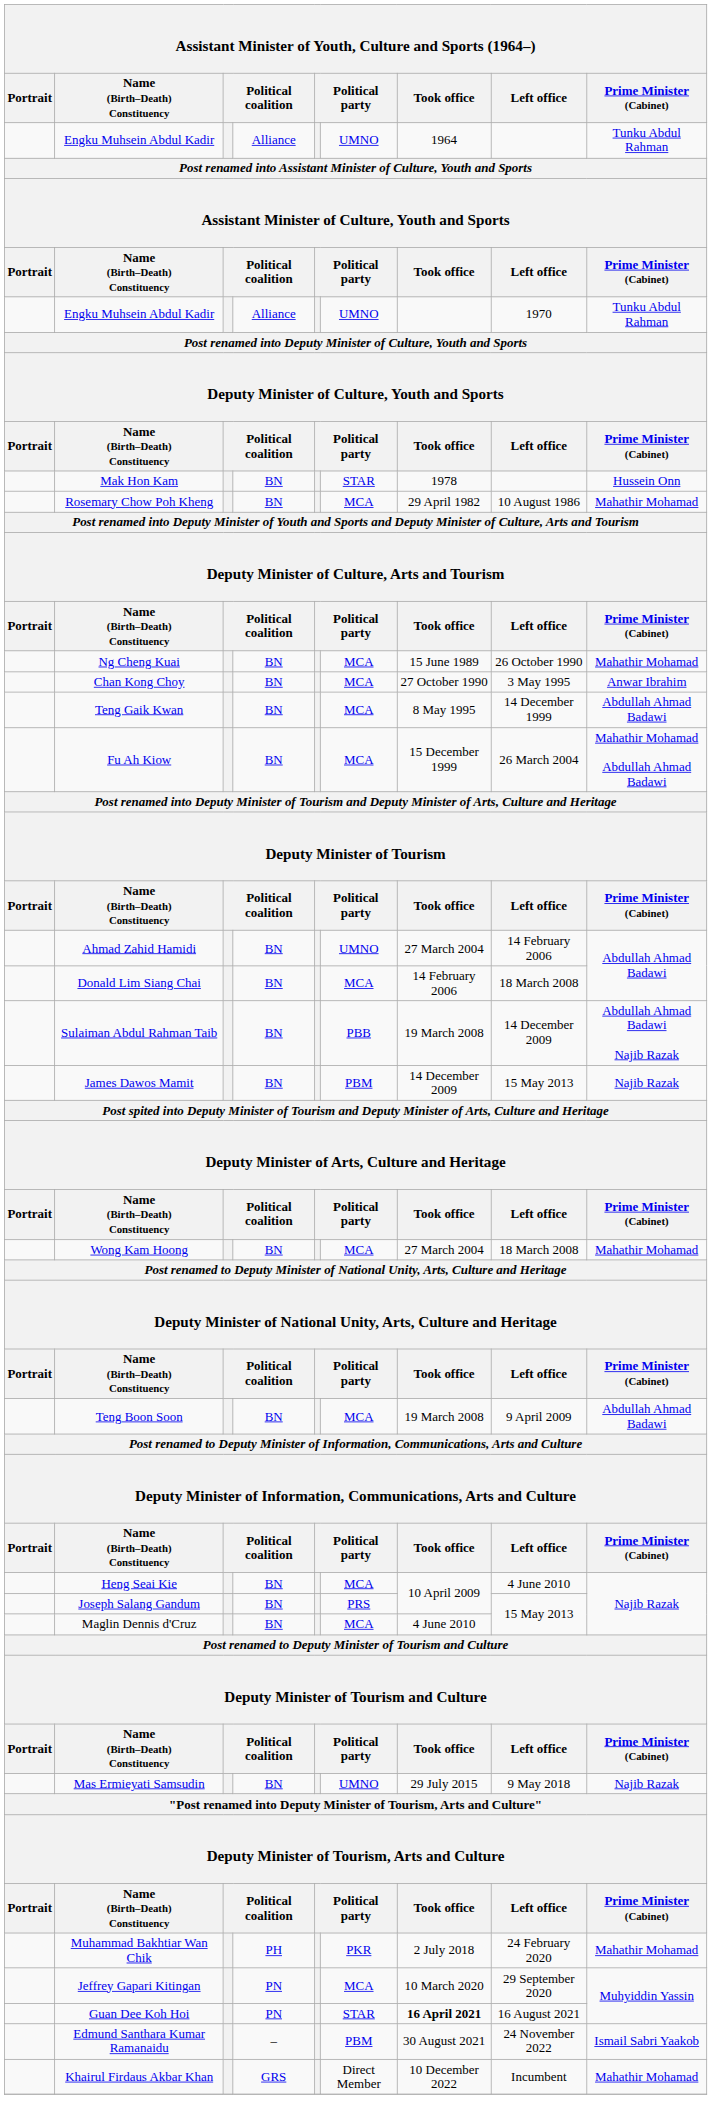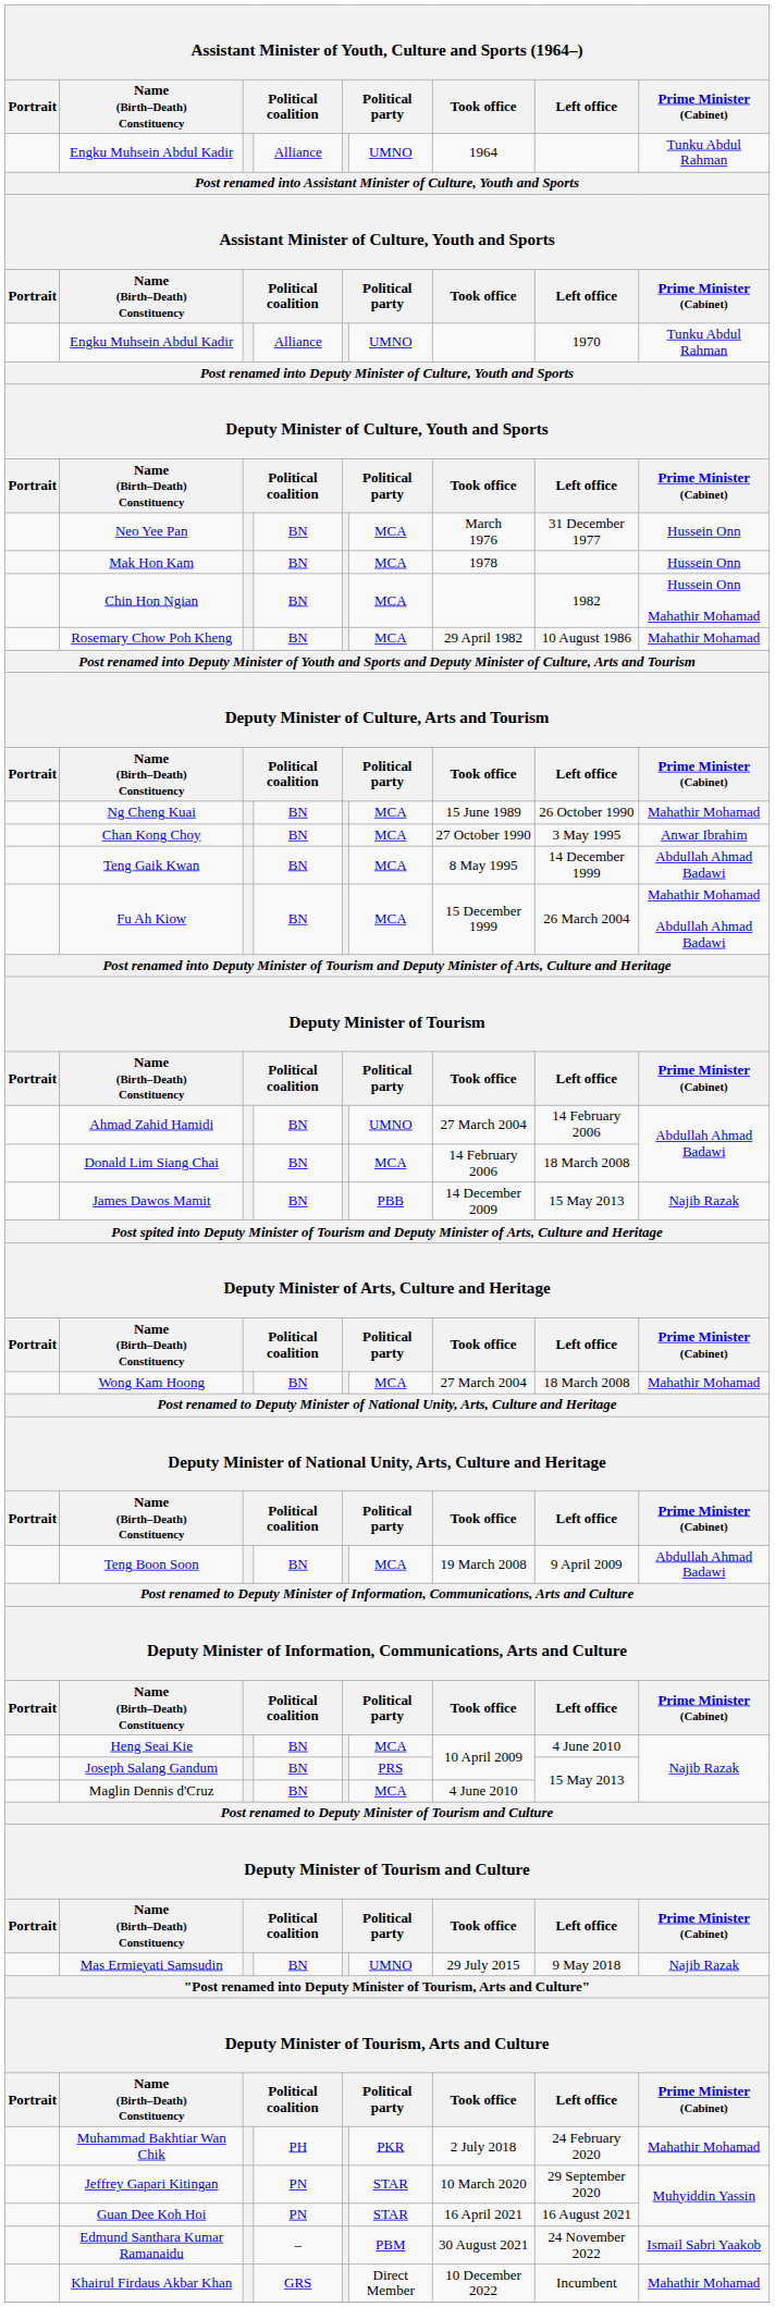+ row: Neo Yee Pan | BN | MCA | March 1976 | 31 December 1977 | Hussein Onn
Mak Hon Kam | column 6: STAR -> MCA
+ row: Chin Hon Ngian | BN | MCA | 1982 | Hussein Onn Mahathir Mohamad
- row: Sulaiman Abdul Rahman Taib | BN | PBB | 19 March 2008 | 14 December 2009 | Abdullah Ahmad Badawi Najib Razak
James Dawos Mamit | column 6: PBM -> PBB
Jeffrey Gapari Kitingan | column 6: MCA -> STAR
Guan Dee Koh Hoi | Took office: bold -> normal
